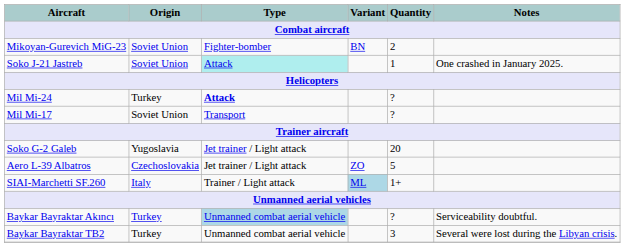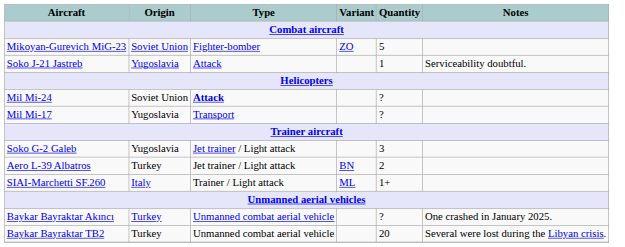Mikoyan-Gurevich MiG-23 | Variant: BN -> ZO
Mikoyan-Gurevich MiG-23 | Quantity: 2 -> 5
Soko J-21 Jastreb | Origin: Soviet Union -> Yugoslavia
Soko J-21 Jastreb | Type: paleturquoise background -> no background
Soko J-21 Jastreb | Notes: One crashed in January 2025. -> Serviceability doubtful.
Mil Mi-24 | Origin: Turkey -> Soviet Union
Mil Mi-17 | Origin: Soviet Union -> Yugoslavia
Soko G-2 Galeb | Quantity: 20 -> 3
Aero L-39 Albatros | Origin: Czechoslovakia -> Turkey
Aero L-39 Albatros | Variant: ZO -> BN
Aero L-39 Albatros | Quantity: 5 -> 2
SIAI-Marchetti SF.260 | Variant: lightblue background -> no background
Baykar Bayraktar Akıncı | Type: lightblue background -> no background
Baykar Bayraktar Akıncı | Notes: Serviceability doubtful. -> One crashed in January 2025.
Baykar Bayraktar TB2 | Quantity: 3 -> 20
